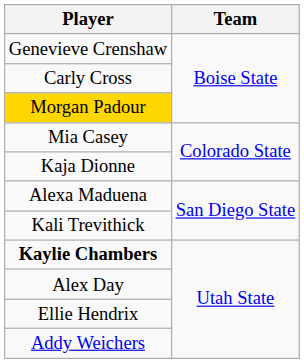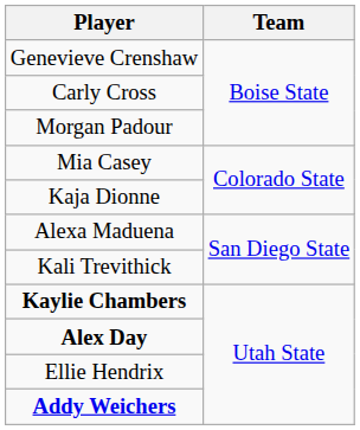Morgan Padour | Player: gold background -> no background
Alex Day | Player: normal -> bold
Addy Weichers | Player: normal -> bold
